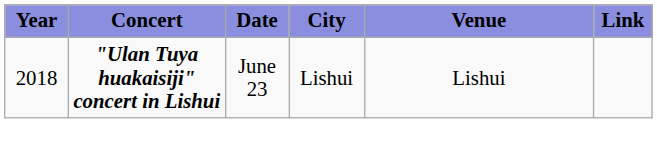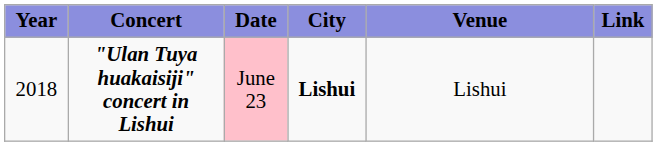"Ulan Tuya huakaisiji" concert in Lishui | Date: no background -> pink background
"Ulan Tuya huakaisiji" concert in Lishui | City: normal -> bold
